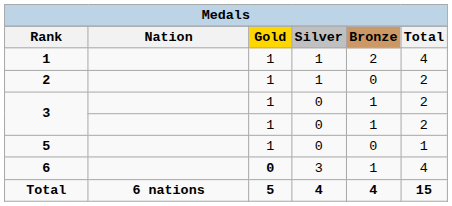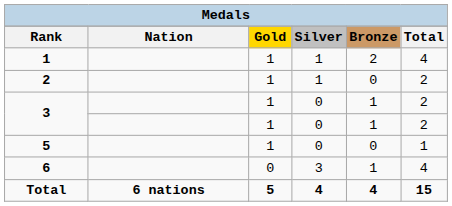6 | column 3: bold -> normal
